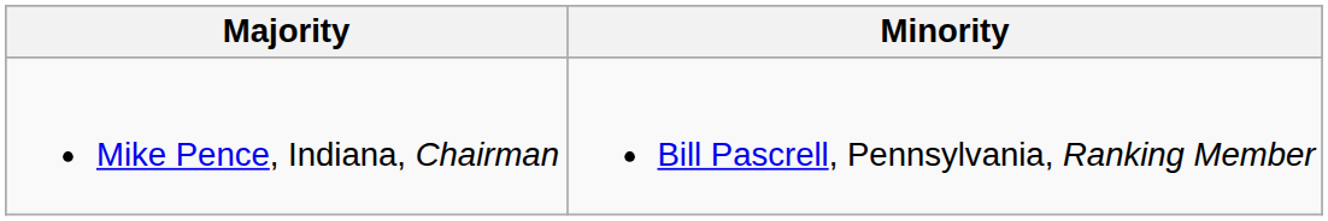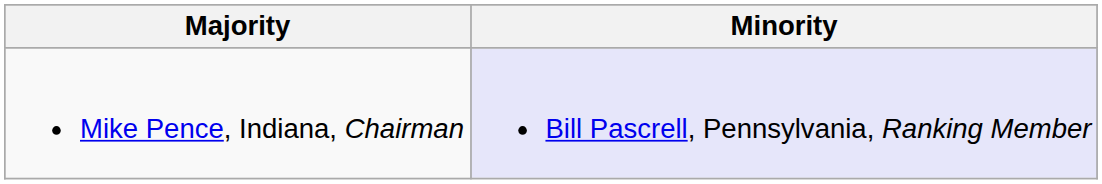Mike Pence, Indiana, Chairman | Minority: no background -> lavender background
